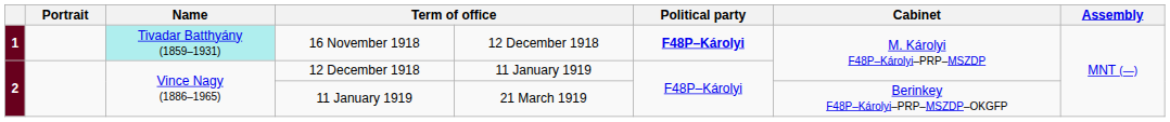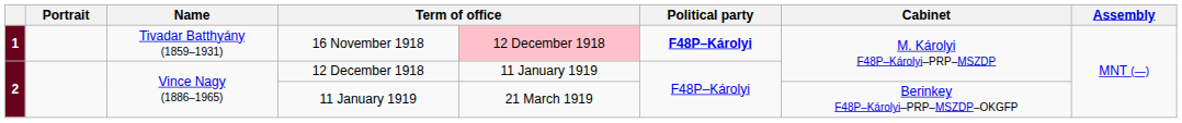16 November 1918 | Name: paleturquoise background -> no background
16 November 1918 | column 5: no background -> pink background
